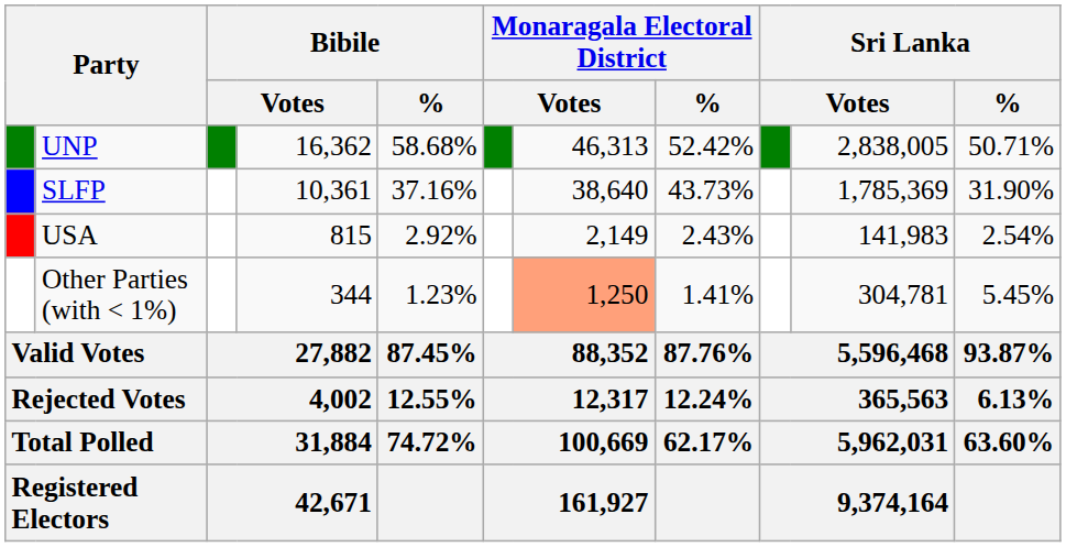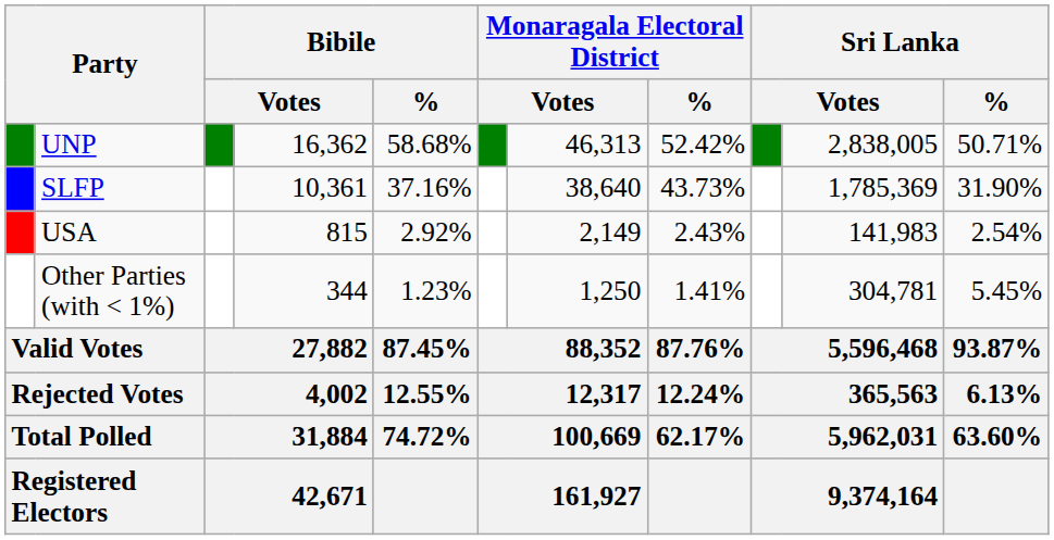Other Parties (with < 1%) | column 7: lightsalmon background -> no background
